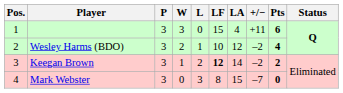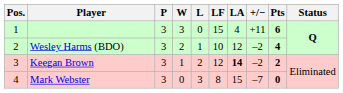Keegan Brown | LF: bold -> normal
Keegan Brown | LA: normal -> bold
